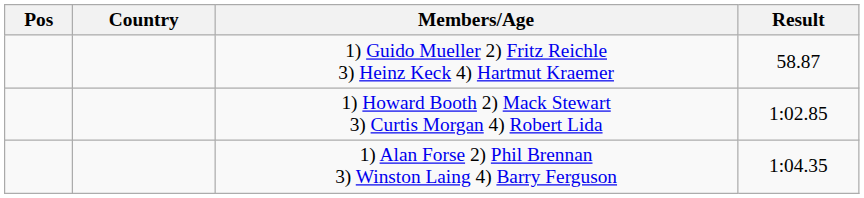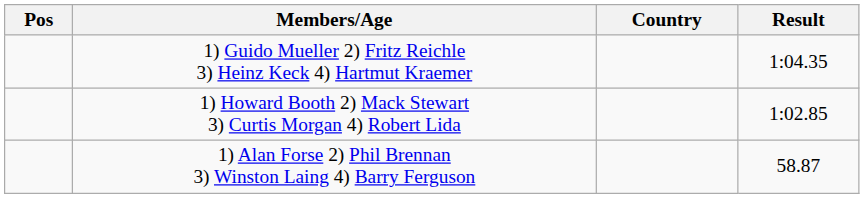columns swapped: Country <-> Members/Age
row 2 | Result: 58.87 -> 1:04.35
row 4 | Result: 1:04.35 -> 58.87
